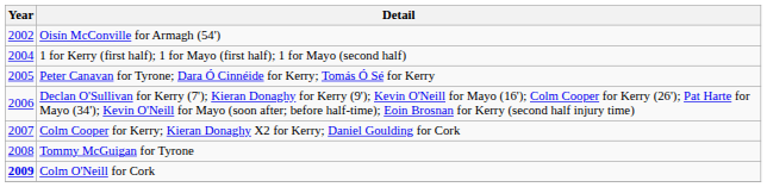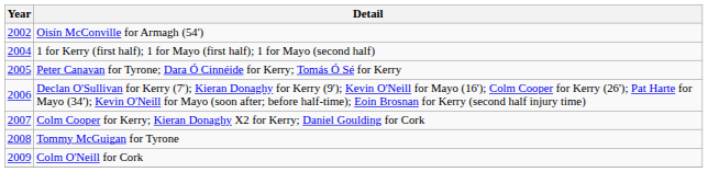Colm O'Neill for Cork | Year: bold -> normal
